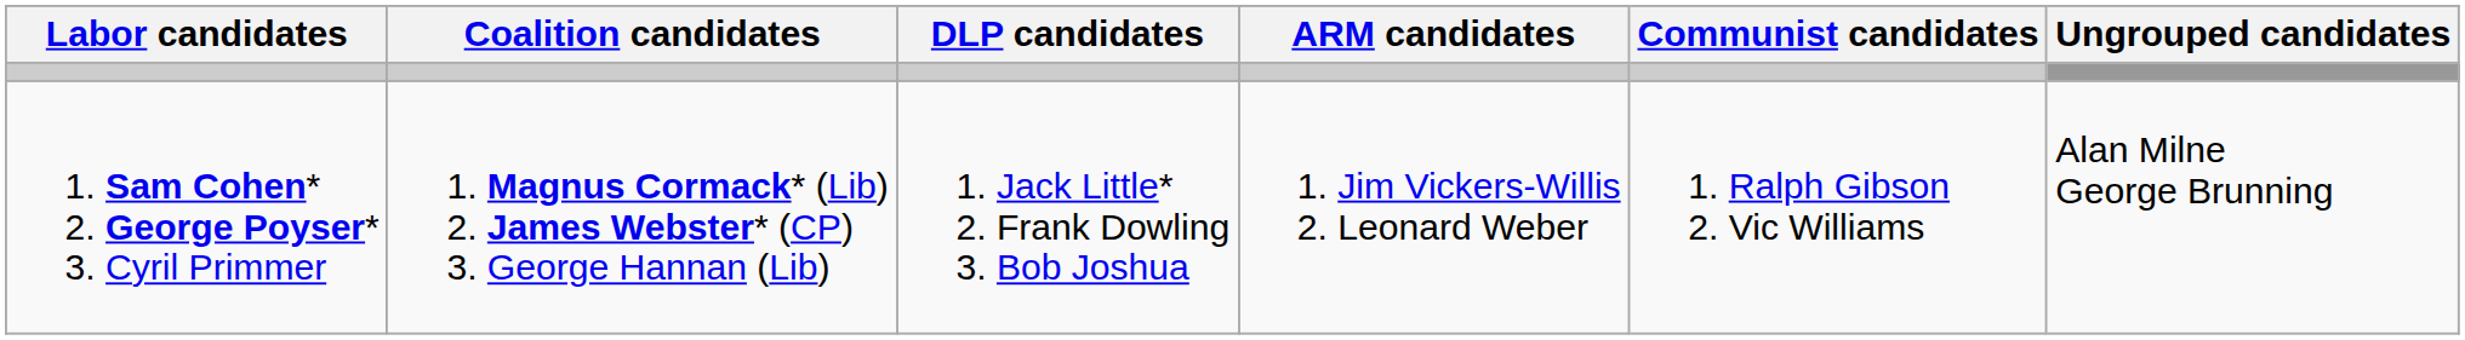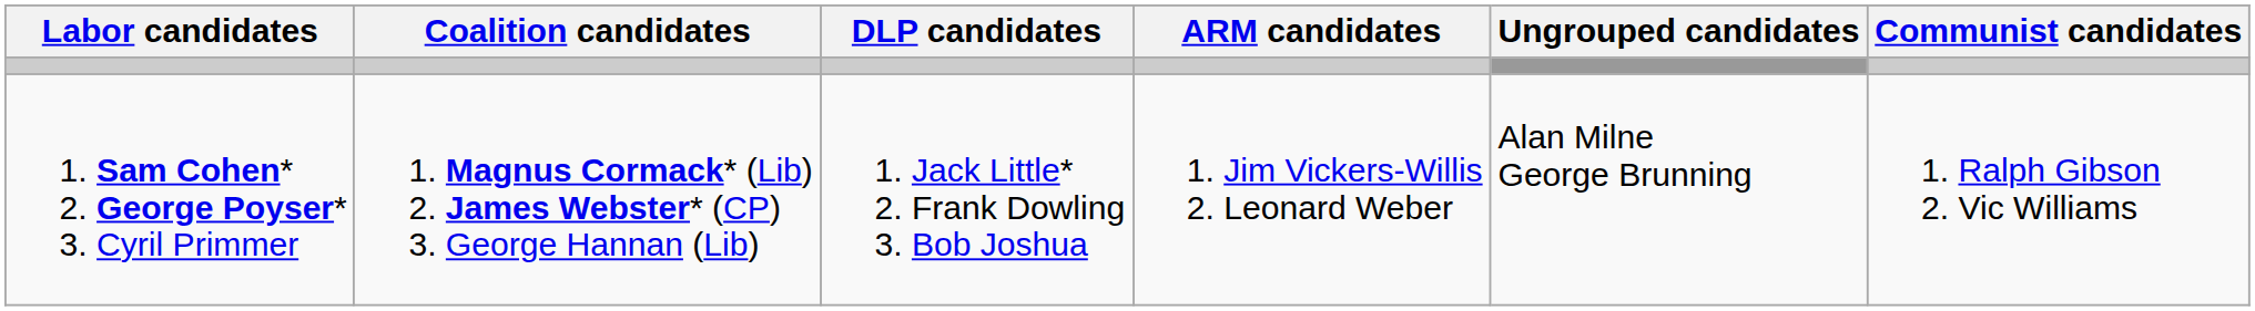columns swapped: Communist candidates <-> Ungrouped candidates
